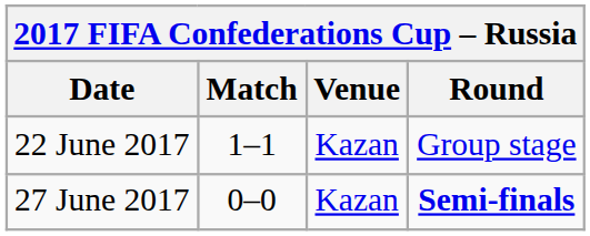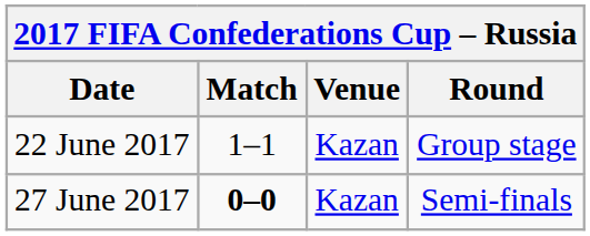27 June 2017 | Match: normal -> bold
27 June 2017 | Round: bold -> normal
